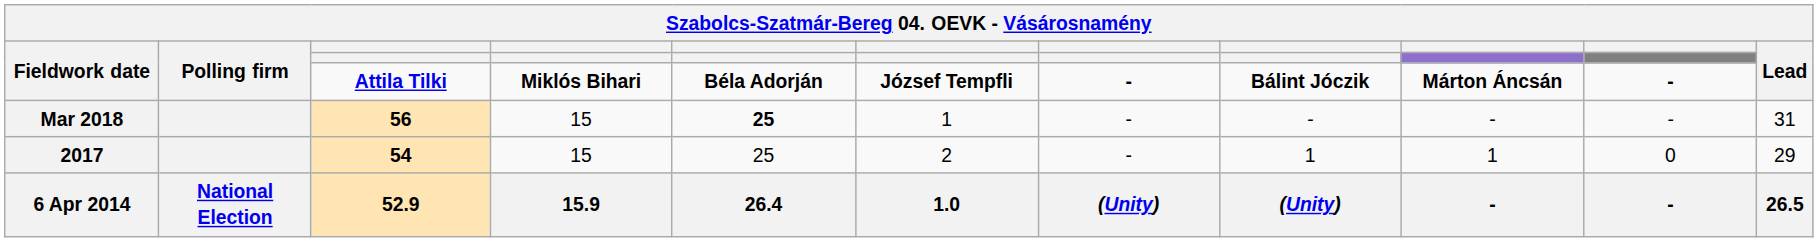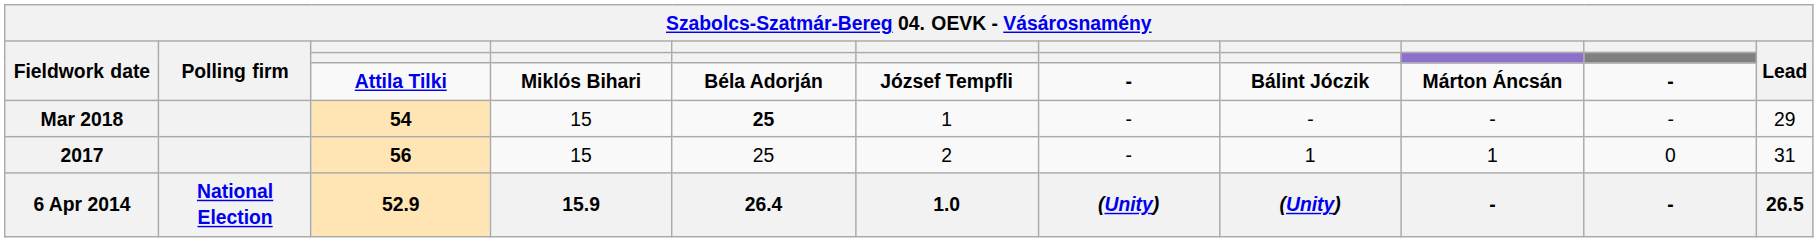Mar 2018 | column 3: 56 -> 54
Mar 2018 | Lead: 31 -> 29
2017 | column 3: 54 -> 56
2017 | Lead: 29 -> 31
